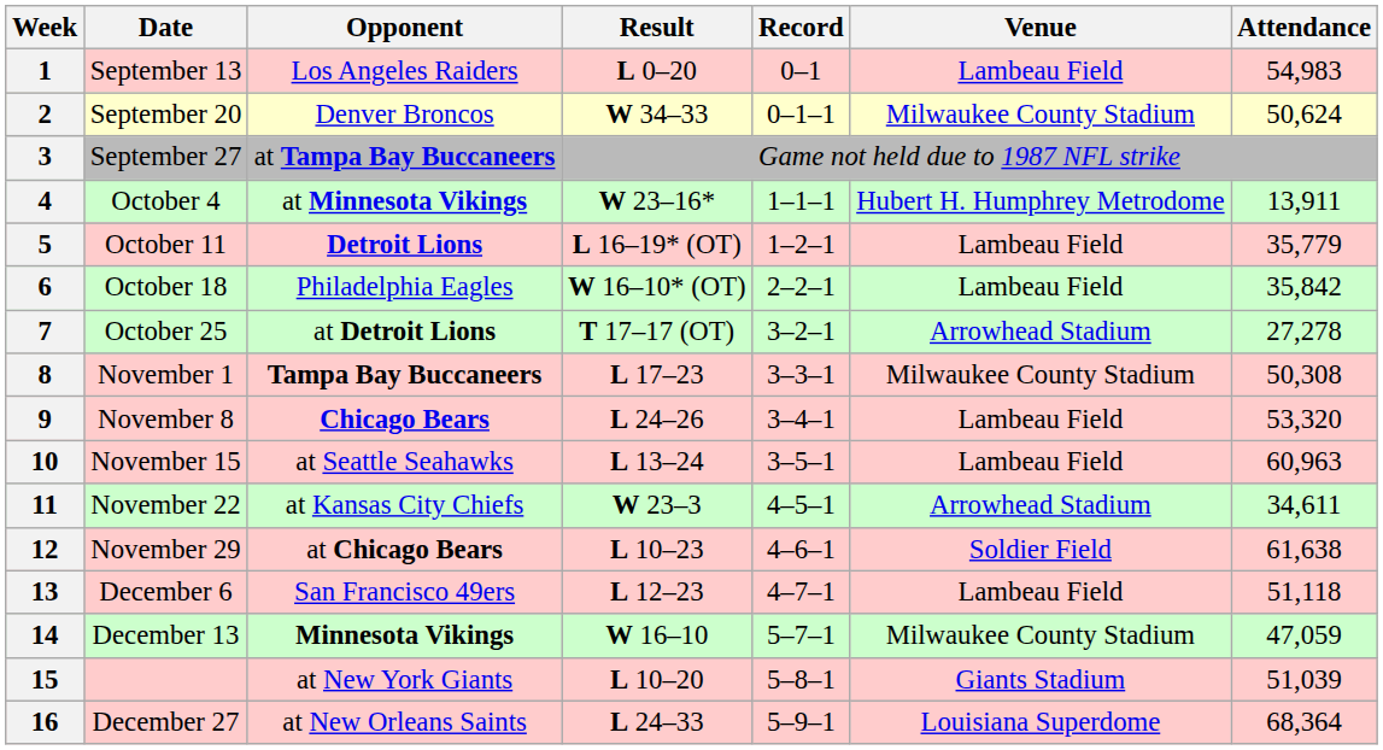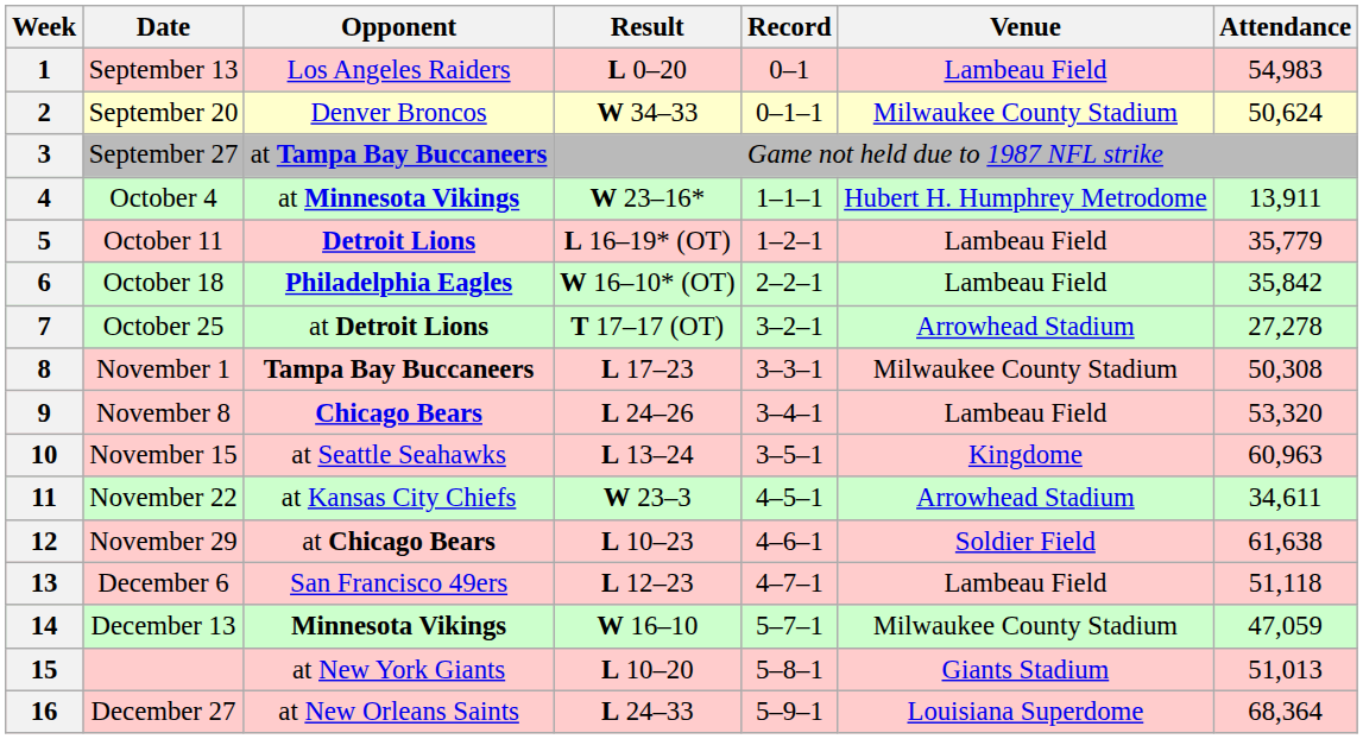6 | Opponent: normal -> bold
10 | Venue: Lambeau Field -> Kingdome
15 | Attendance: 51,039 -> 51,013
